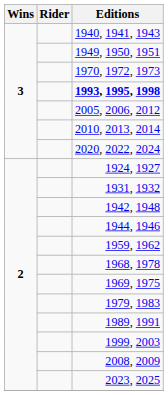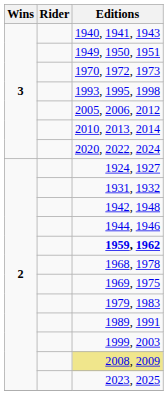1993, 1995, 1998 | Editions: bold -> normal
1959, 1962 | Editions: normal -> bold
2008, 2009 | Editions: no background -> khaki background
